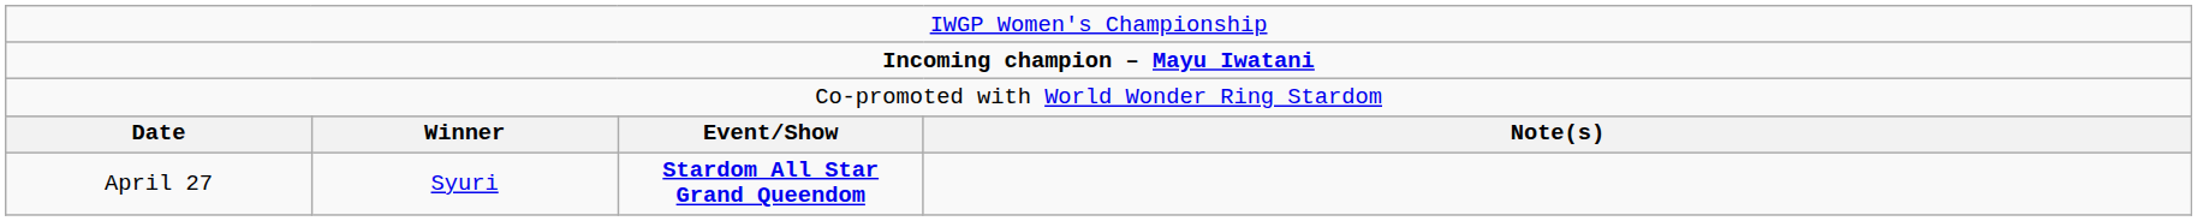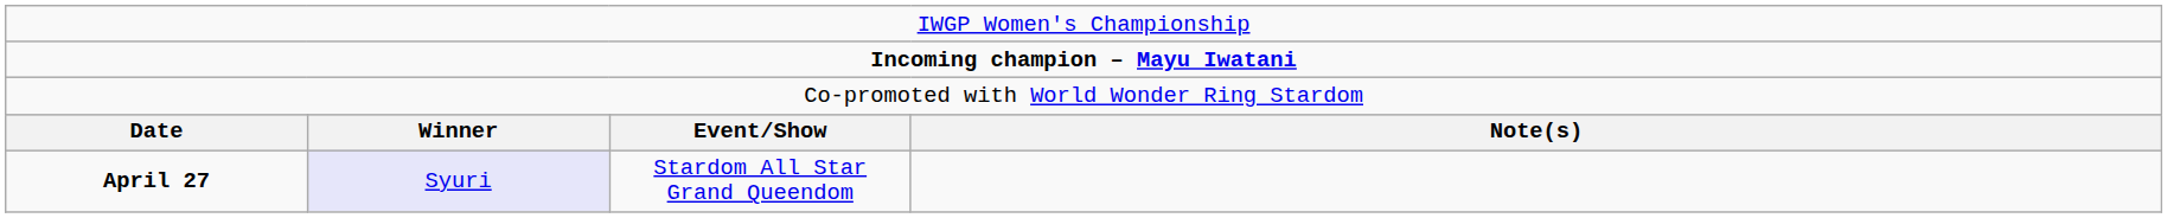April 27 | column 1: normal -> bold
April 27 | column 2: no background -> lavender background
April 27 | column 3: bold -> normal
